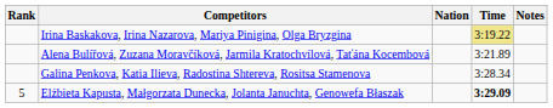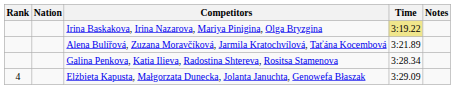columns swapped: Nation <-> Competitors
row 5 | Rank: 5 -> 4
row 5 | Time: bold -> normal
